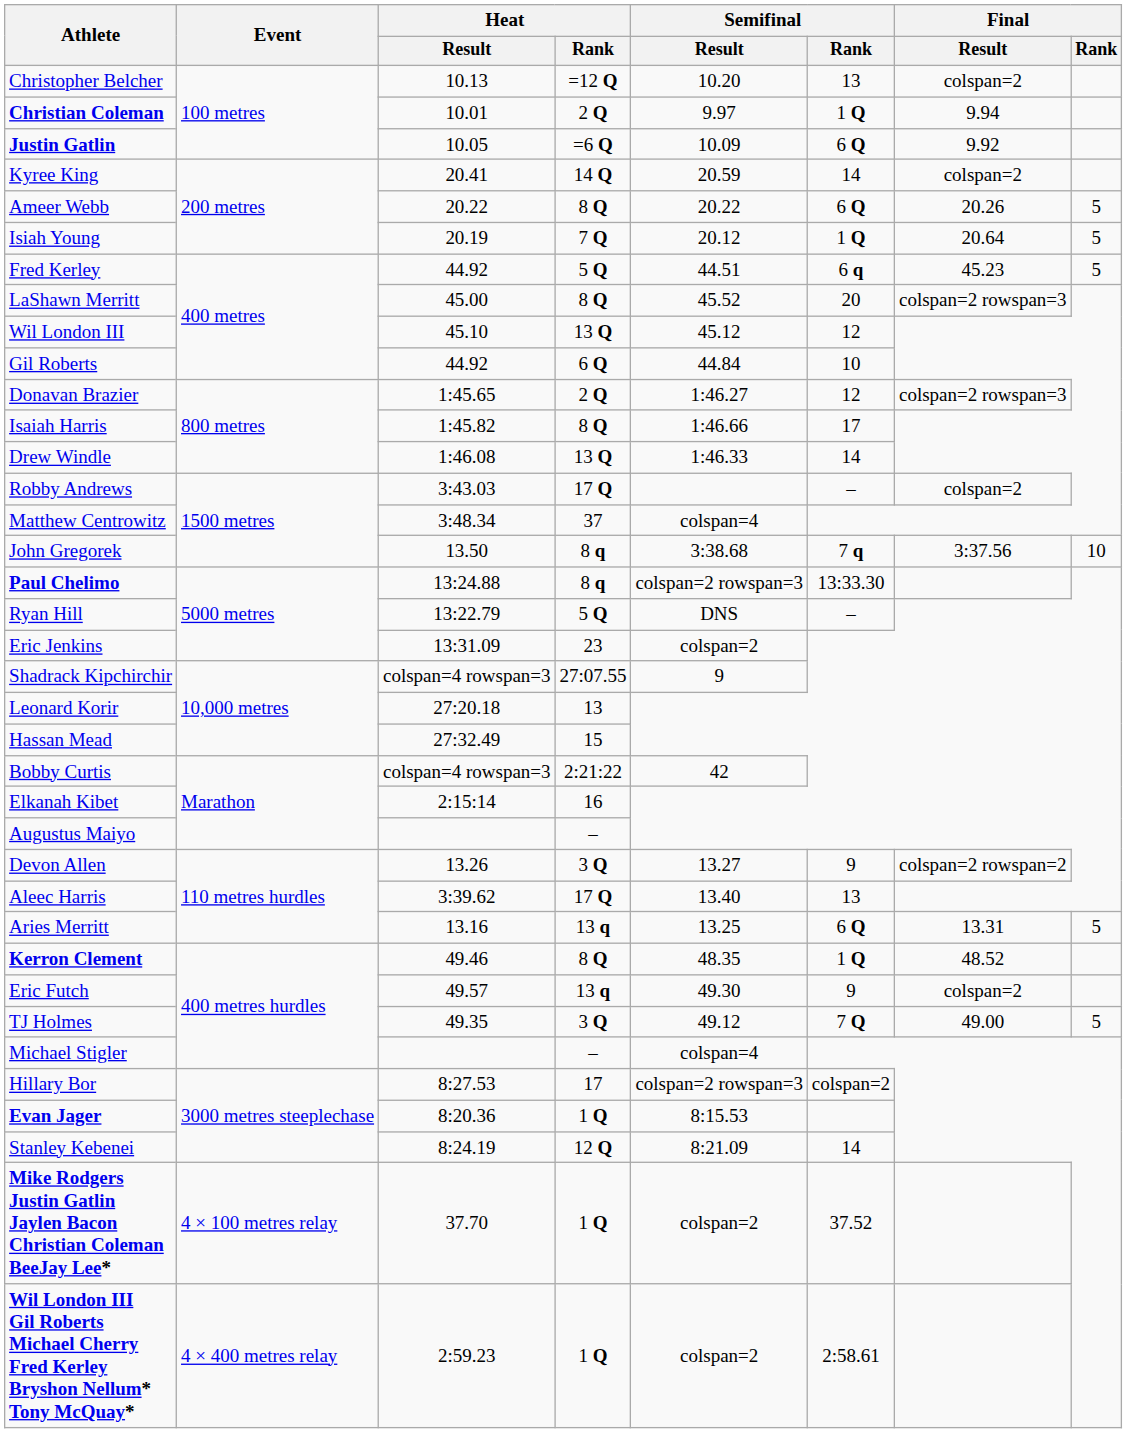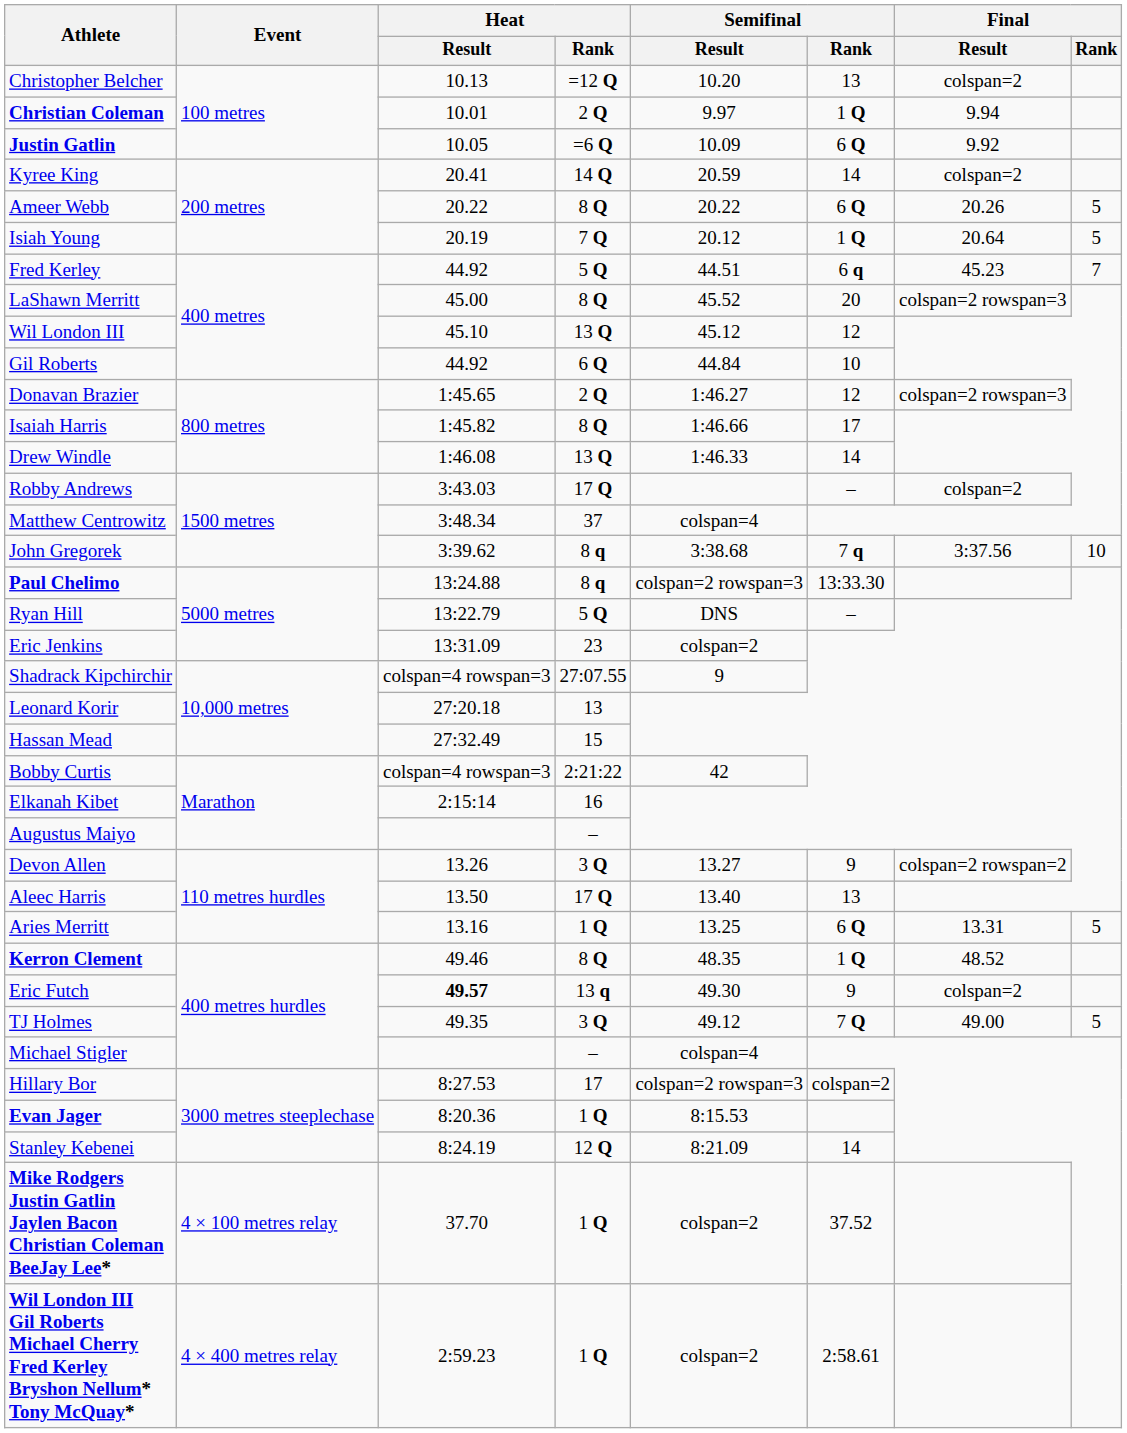Fred Kerley | Final / Rank: 5 -> 7
John Gregorek | Heat / Result: 13.50 -> 3:39.62
Aleec Harris | Heat / Result: 3:39.62 -> 13.50
Aries Merritt | Heat / Rank: 13 q -> 1 Q
Eric Futch | Heat / Result: normal -> bold
